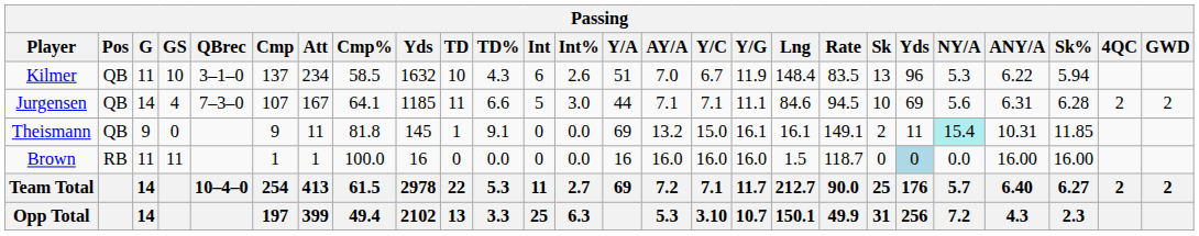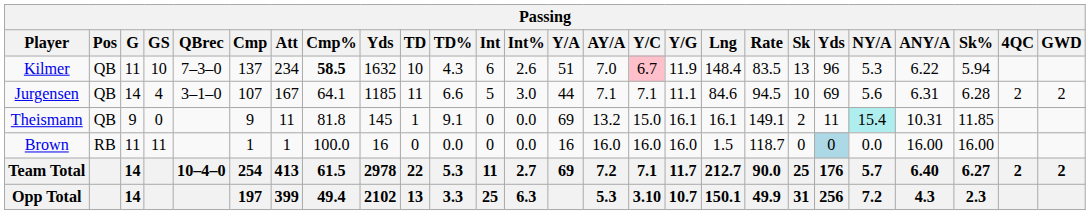Kilmer | QBrec: 3–1–0 -> 7–3–0
Kilmer | Cmp%: normal -> bold
Kilmer | Y/C: no background -> pink background
Jurgensen | QBrec: 7–3–0 -> 3–1–0
